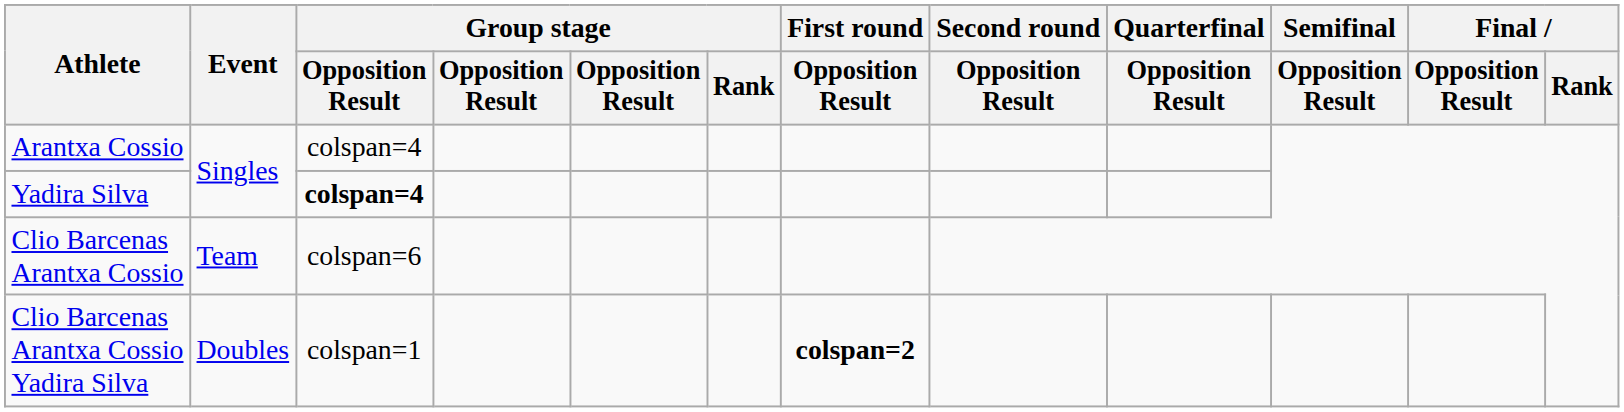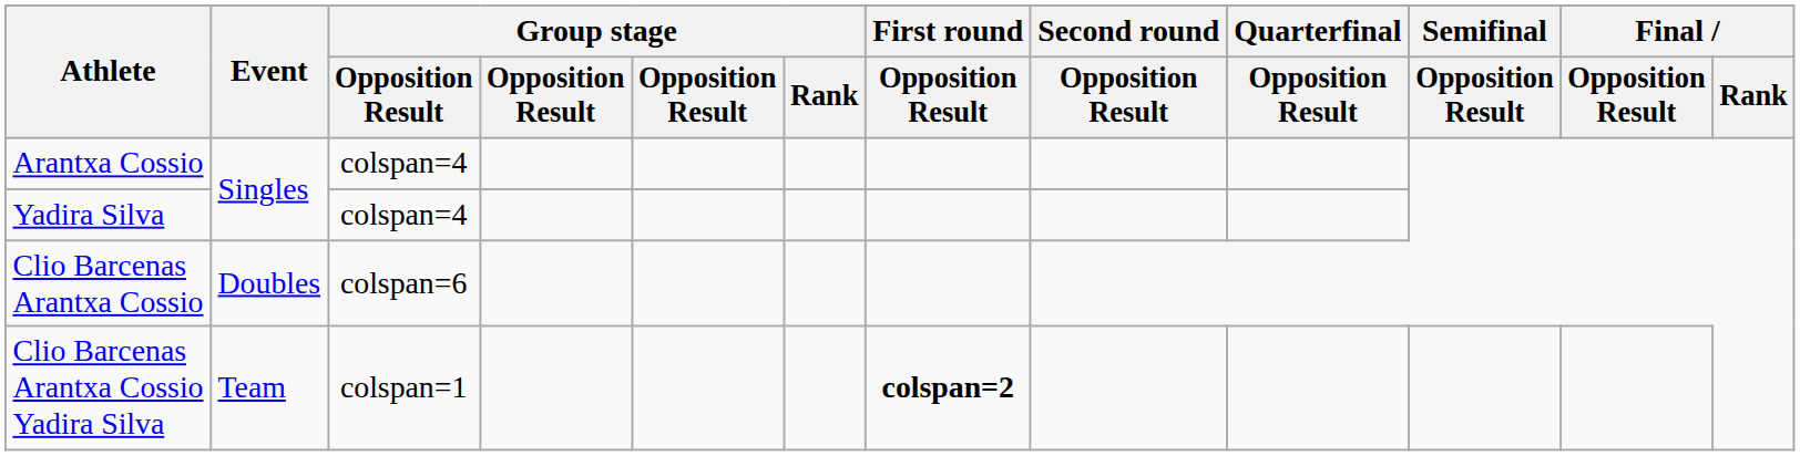Yadira Silva | column 3: bold -> normal
Clio Barcenas Arantxa Cossio | Event: Team -> Doubles
Clio Barcenas Arantxa Cossio Yadira Silva | Event: Doubles -> Team
